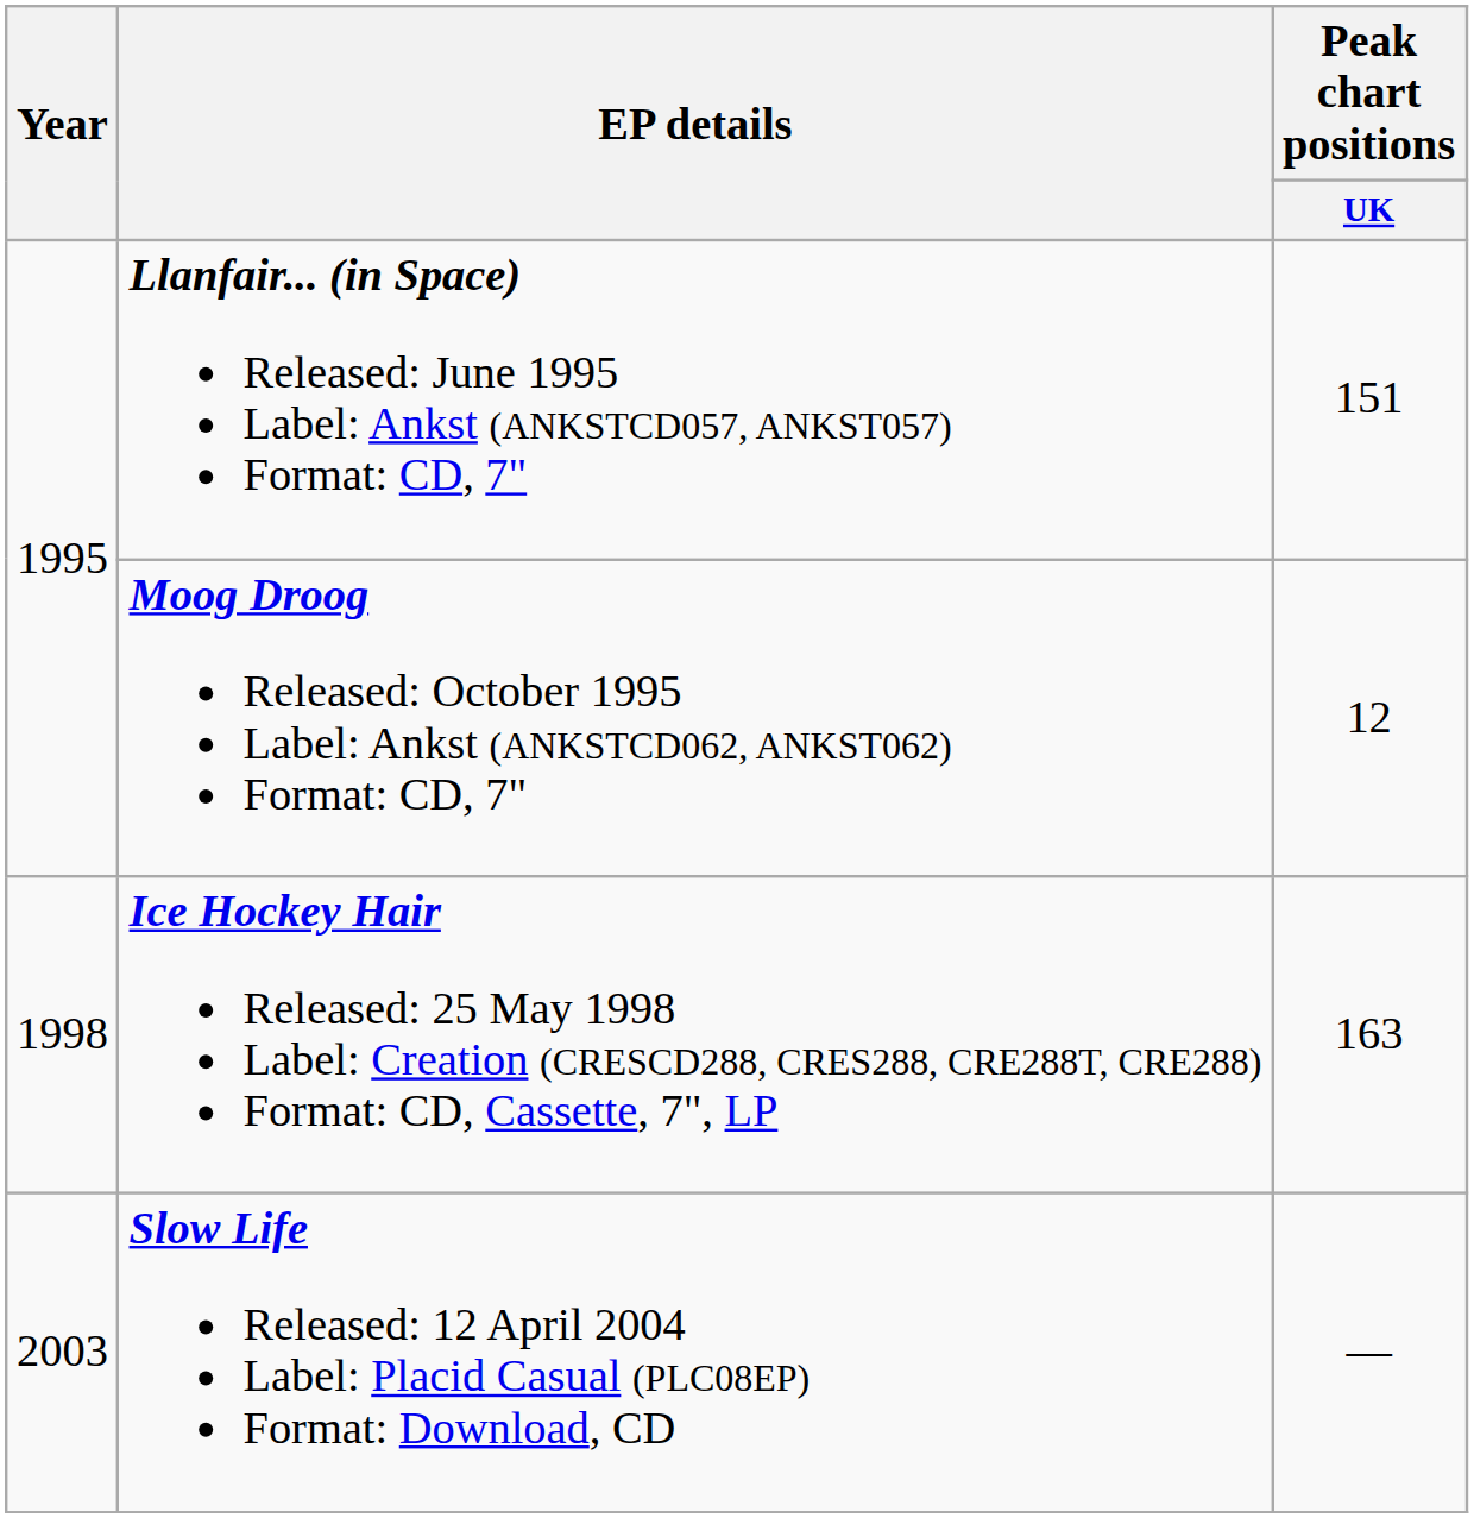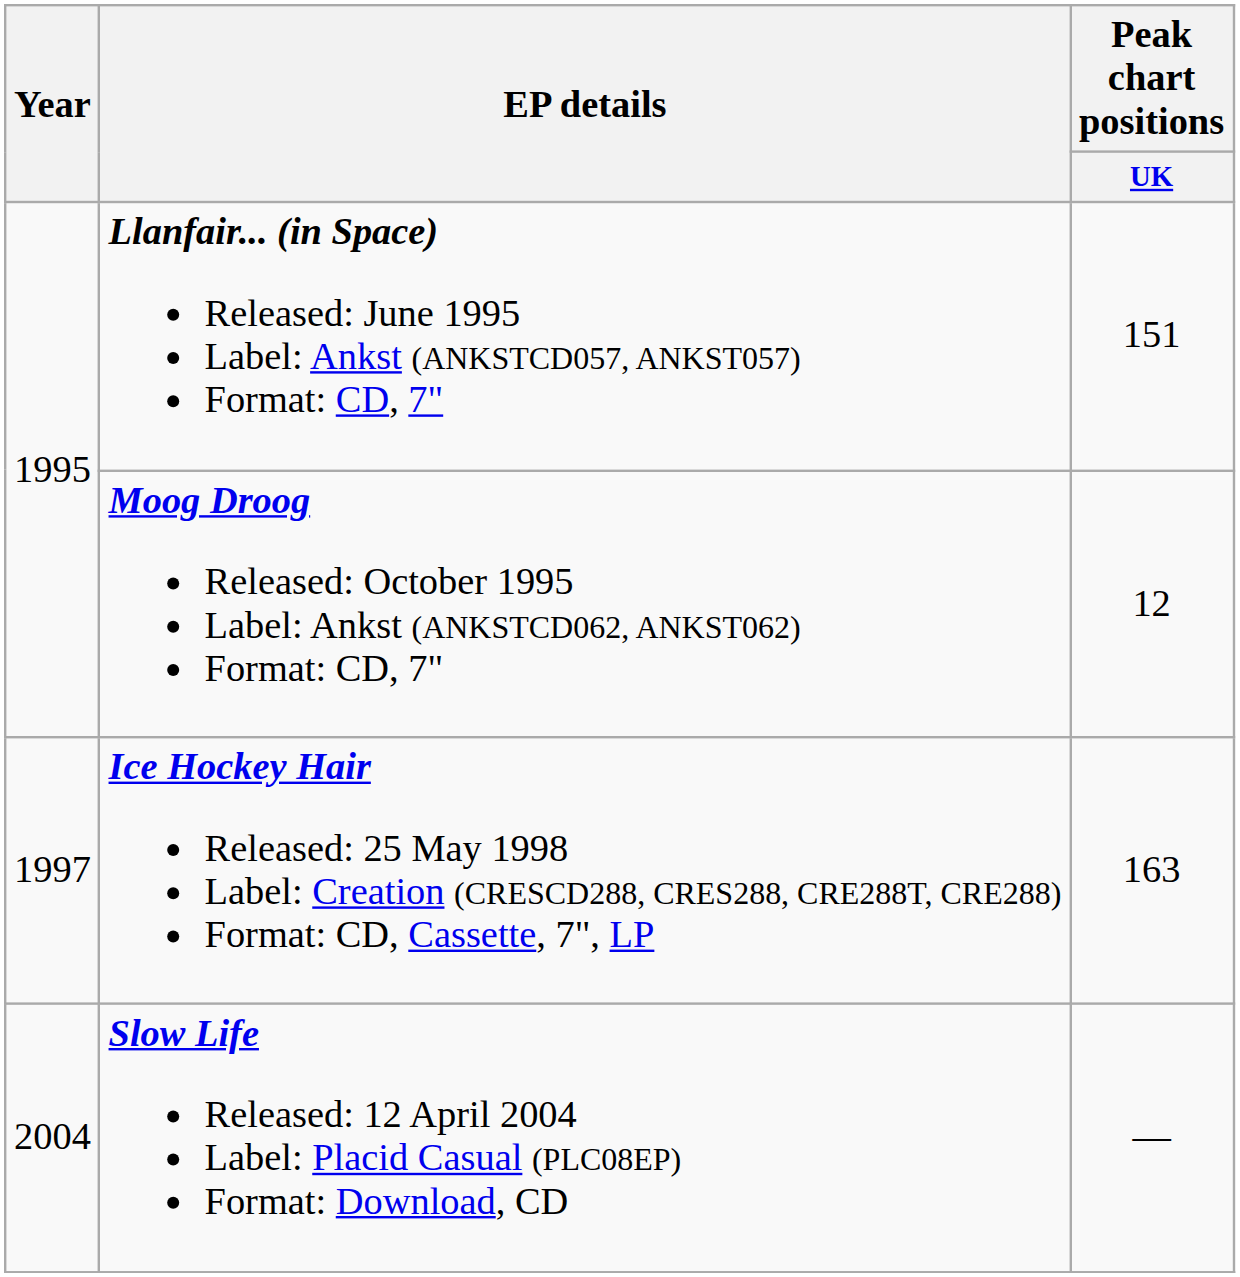row 5 | Year: 1998 -> 1997
row 6 | Year: 2003 -> 2004
